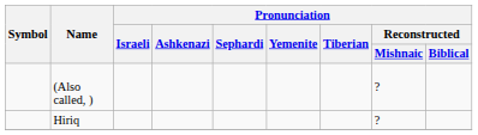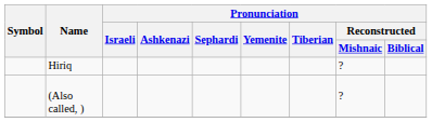rows swapped: Hiriq <-> (Also called, )
